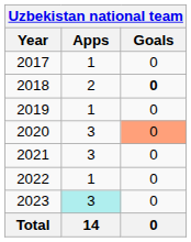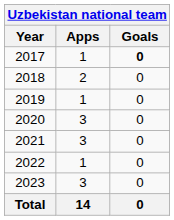2017 | Goals: normal -> bold
2018 | Goals: bold -> normal
2020 | Goals: lightsalmon background -> no background
2023 | Apps: paleturquoise background -> no background
